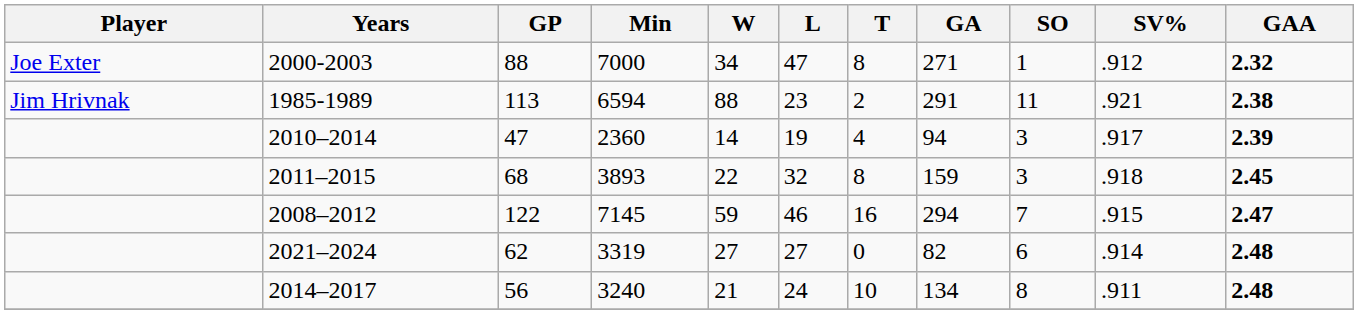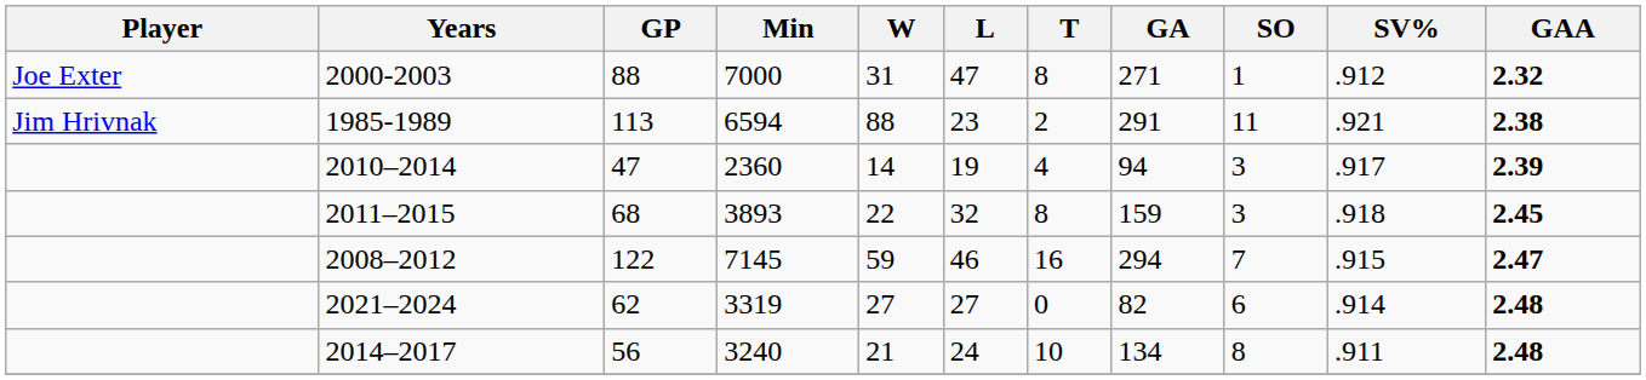2000-2003 | W: 34 -> 31
